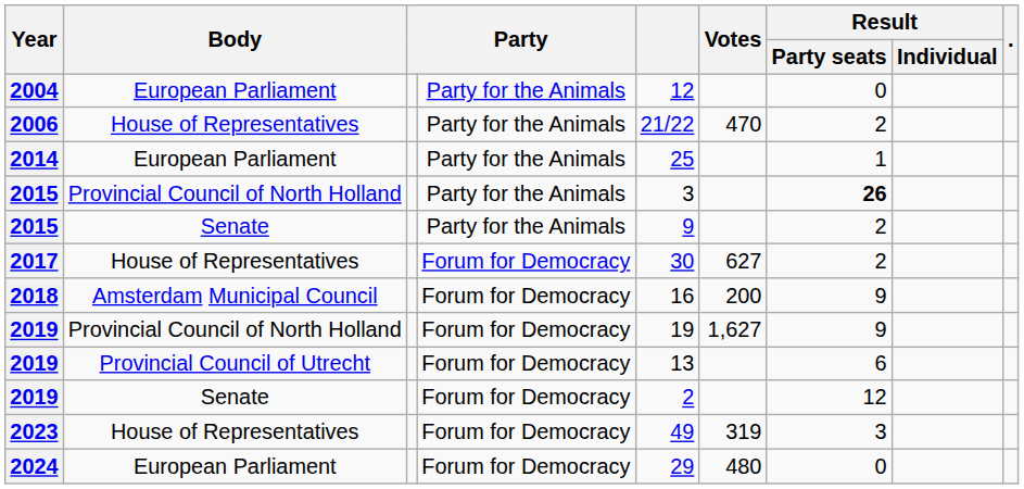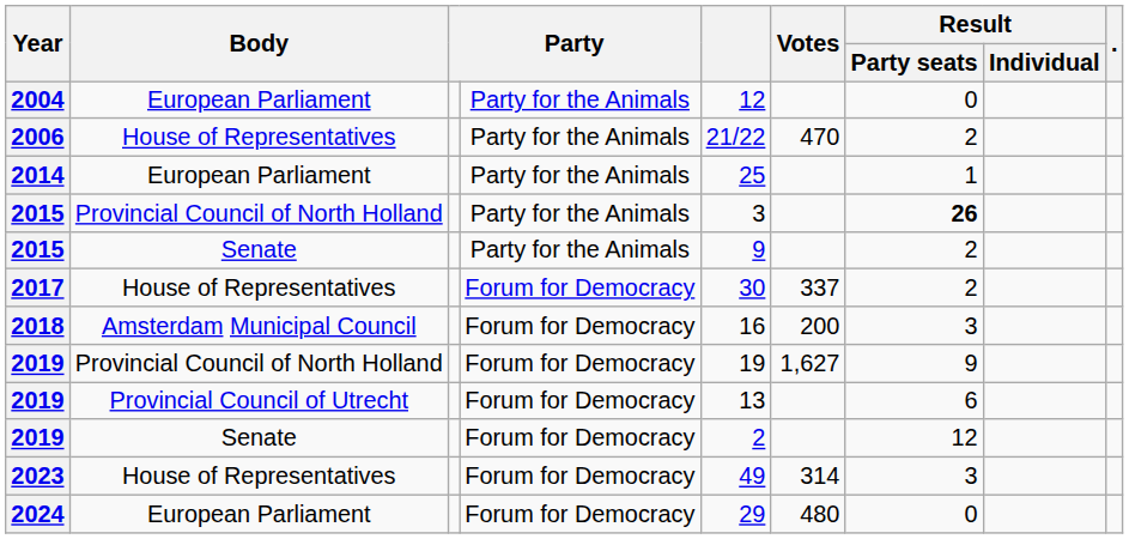2017 | Votes: 627 -> 337
2018 | Result / Party seats: 9 -> 3
2023 | Votes: 319 -> 314
